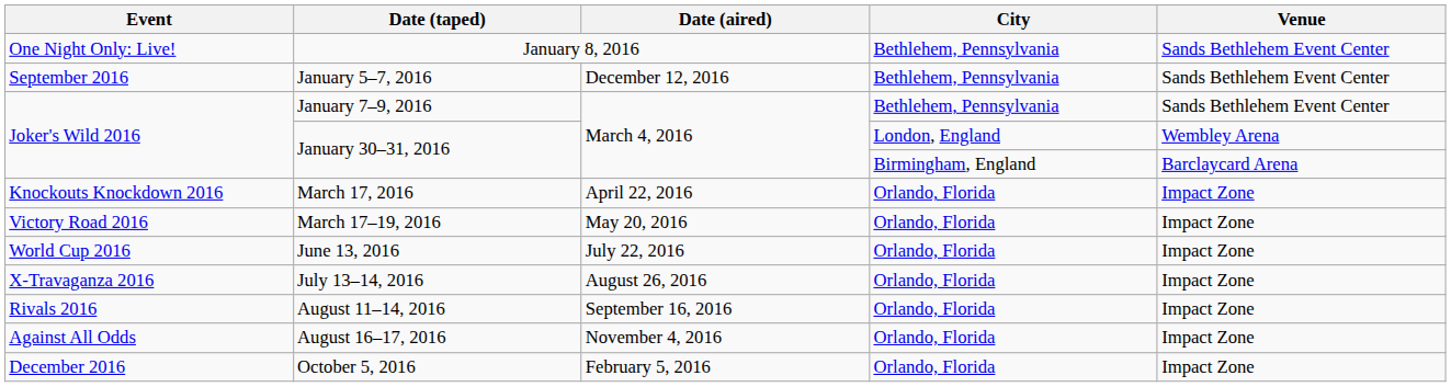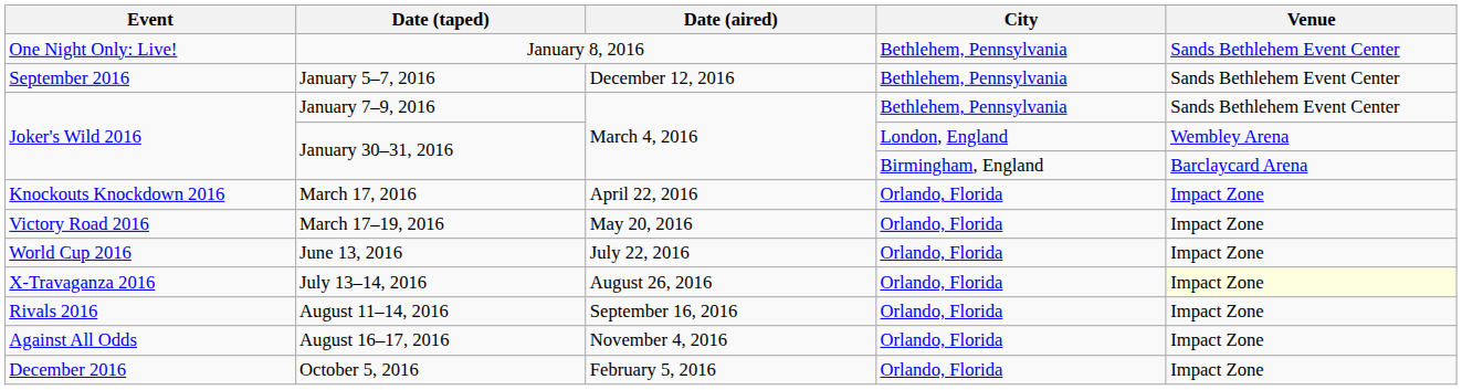July 13–14, 2016 | Venue: no background -> lightyellow background
